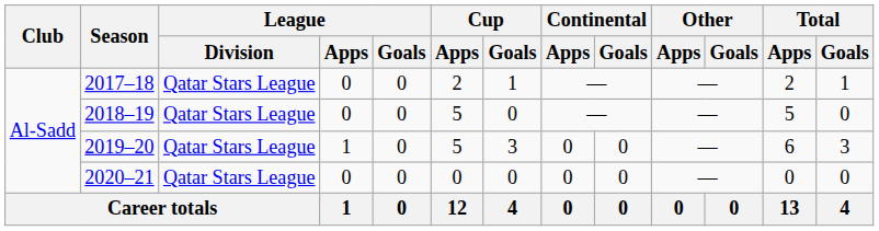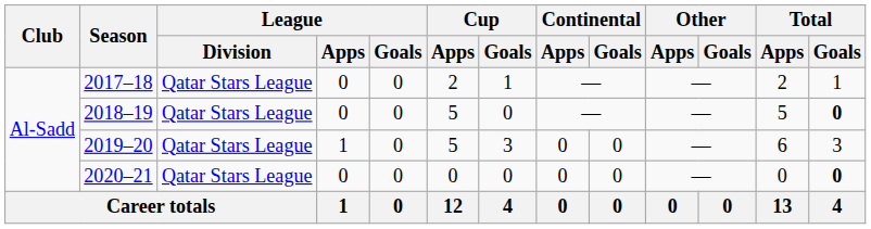2018–19 | Total / Goals: normal -> bold
2020–21 | Total / Goals: normal -> bold
